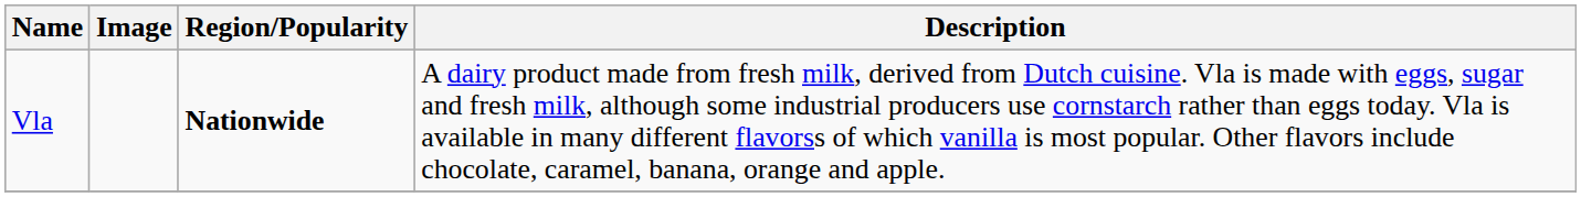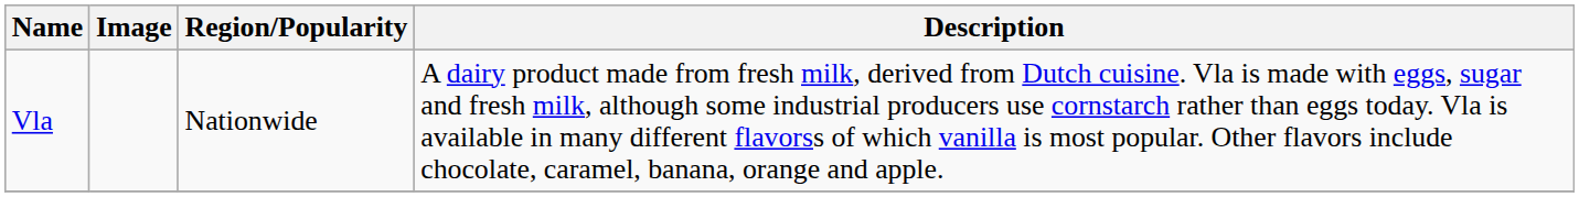Vla | Region/Popularity: bold -> normal
